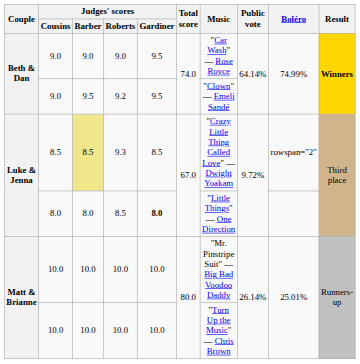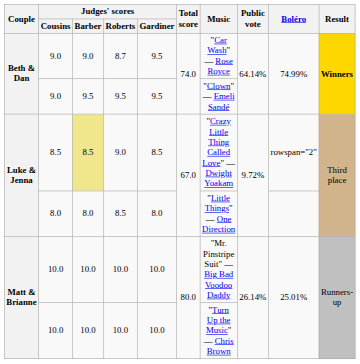row 3 | Judges' scores / Roberts: 9.0 -> 8.7
row 4 | Judges' scores / Roberts: 9.2 -> 9.5
row 5 | Judges' scores / Roberts: 9.3 -> 9.0
row 6 | Judges' scores / Gardiner: bold -> normal
